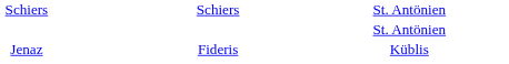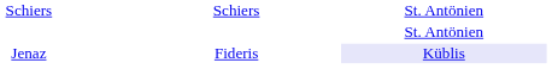Jenaz | column 3: no background -> lavender background
